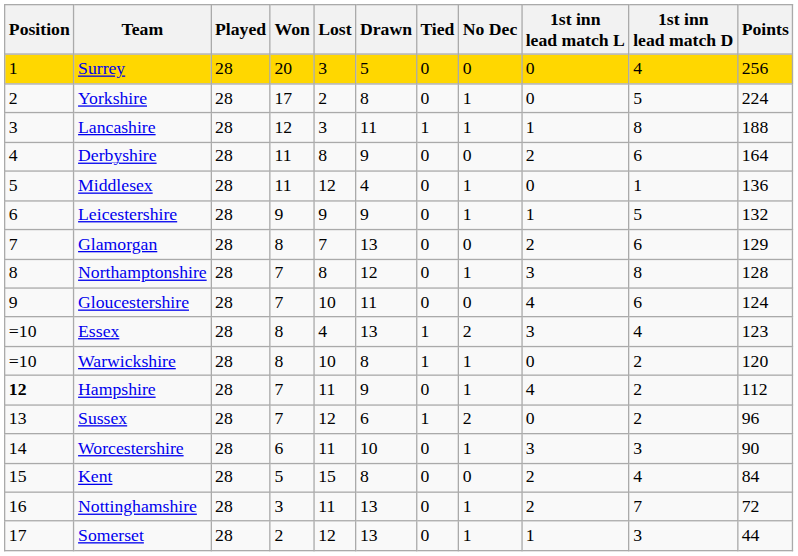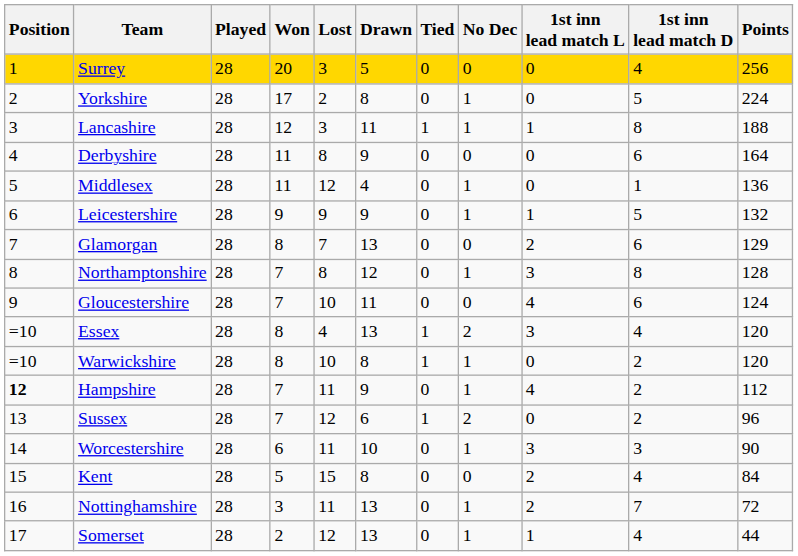Derbyshire | 1st inn lead match L: 2 -> 0
Essex | Points: 123 -> 120
Somerset | 1st inn lead match D: 3 -> 4
